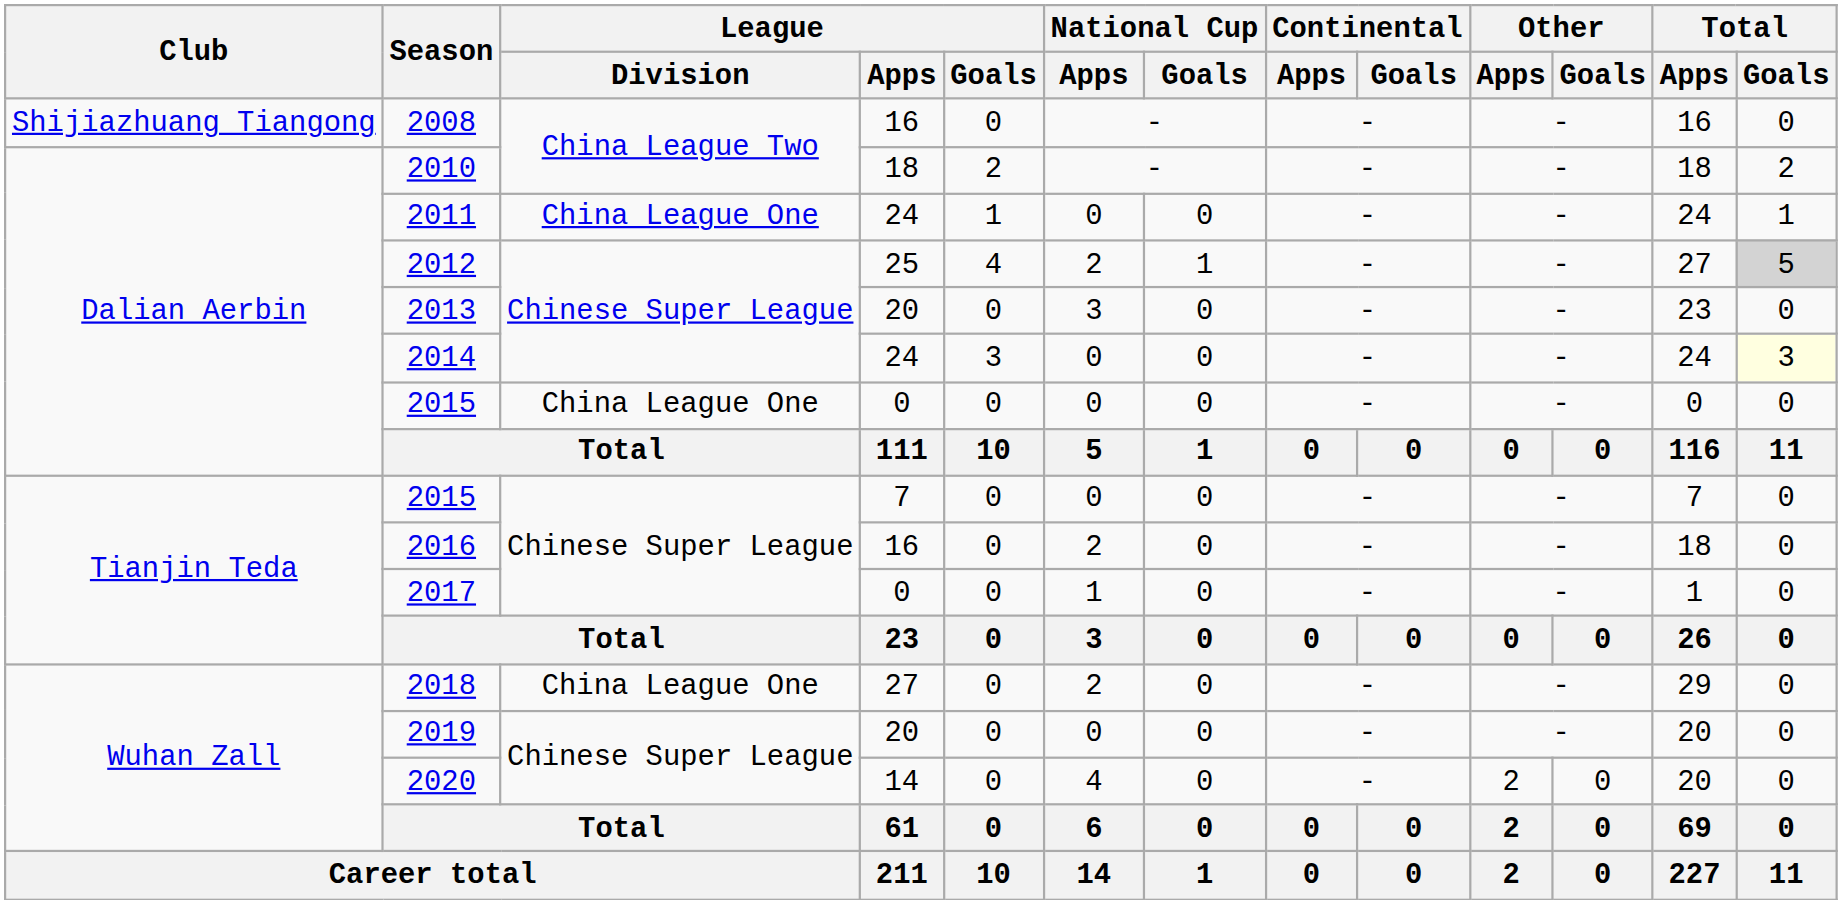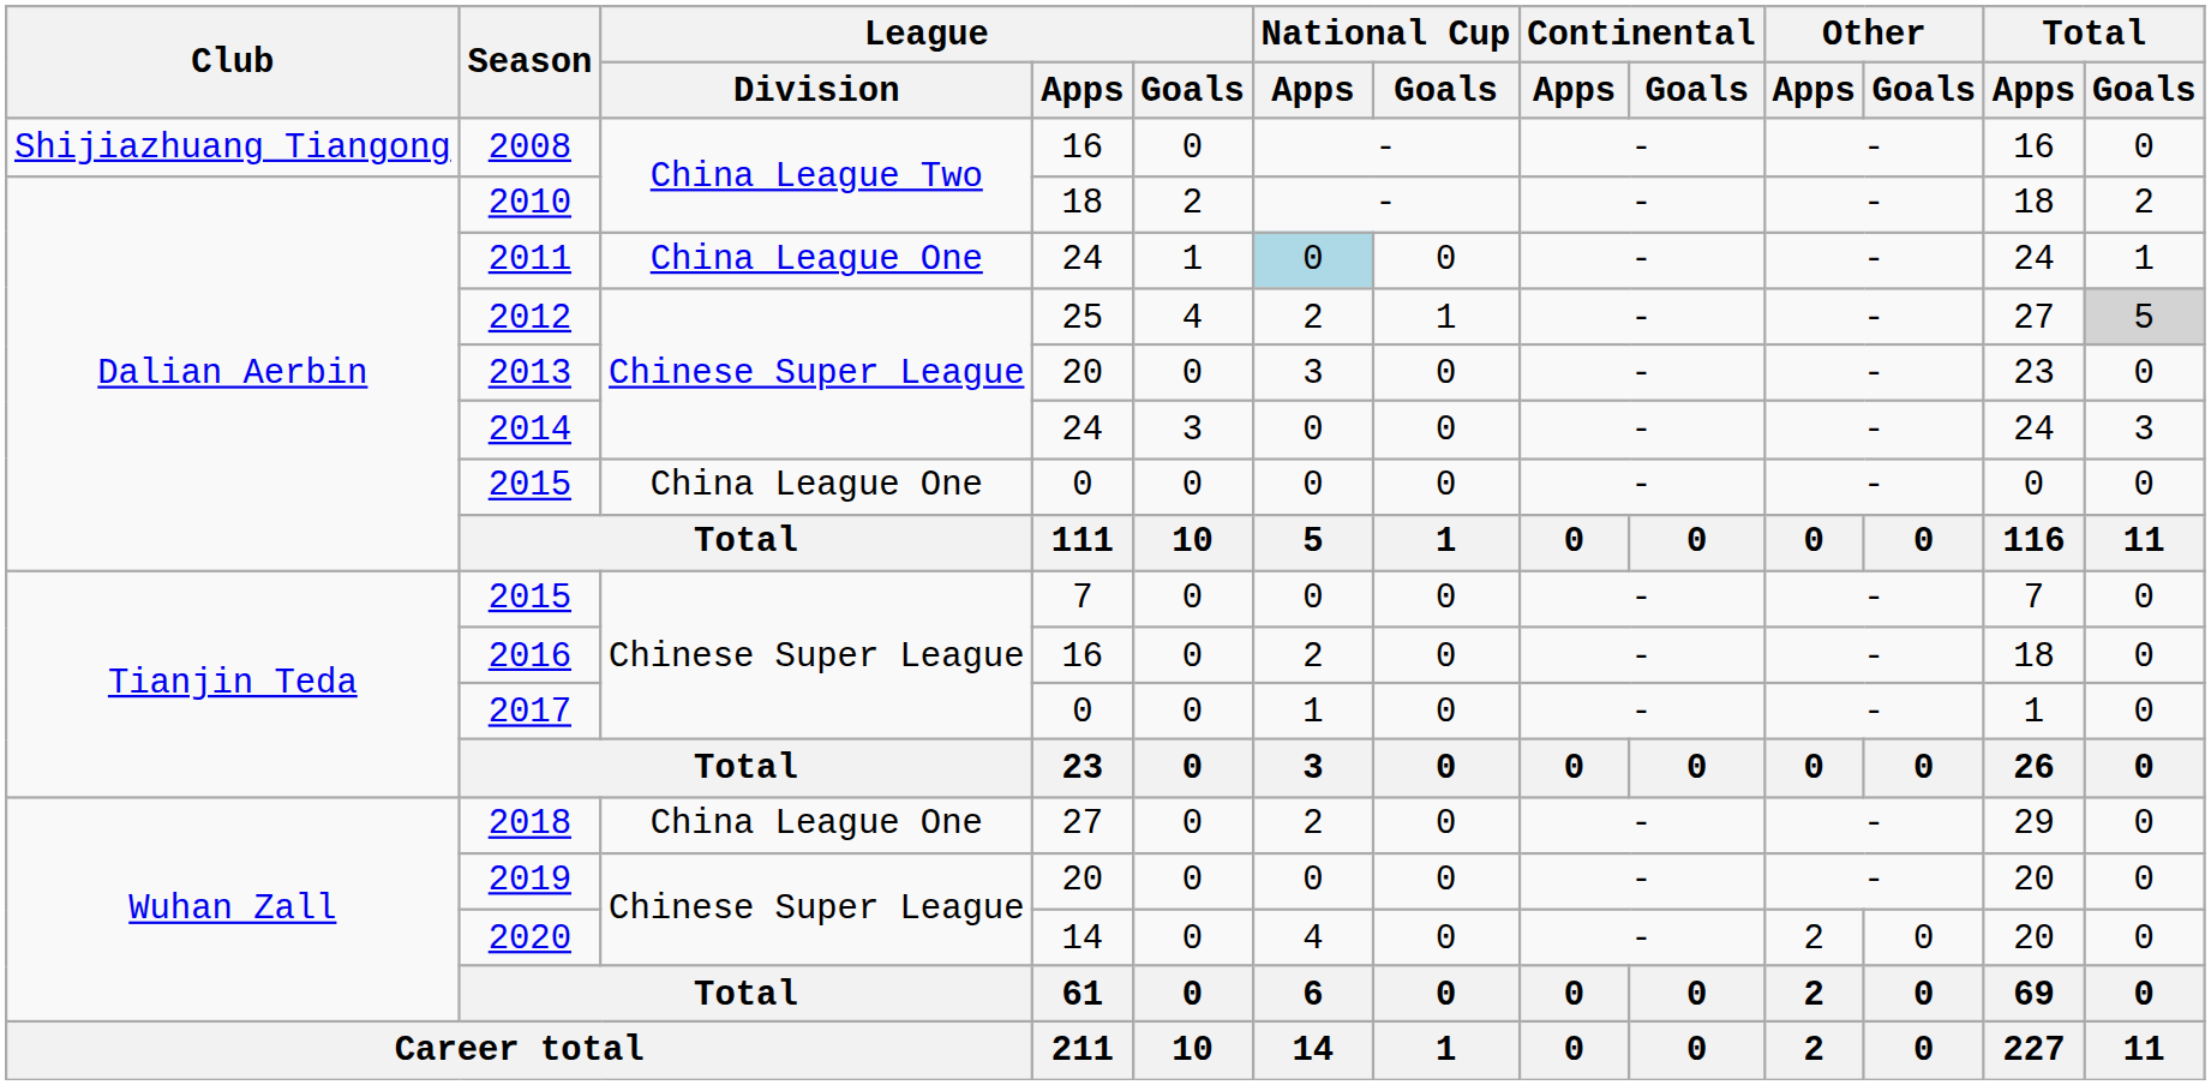2011 | National Cup / Apps: no background -> lightblue background
2014 | Total / Goals: lightyellow background -> no background
